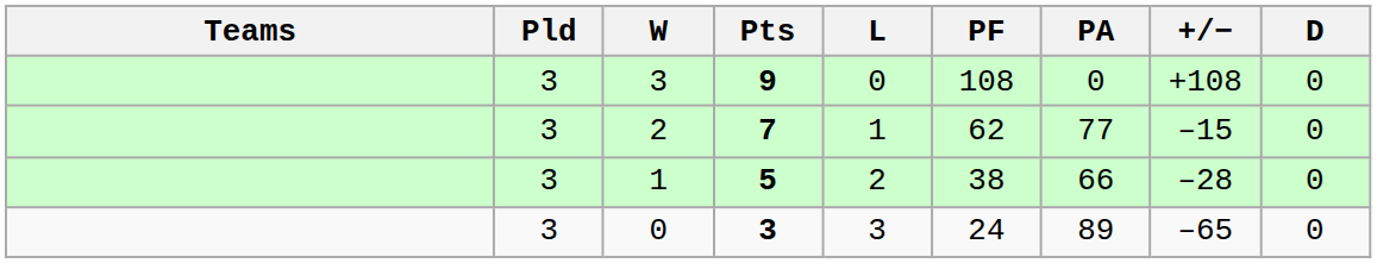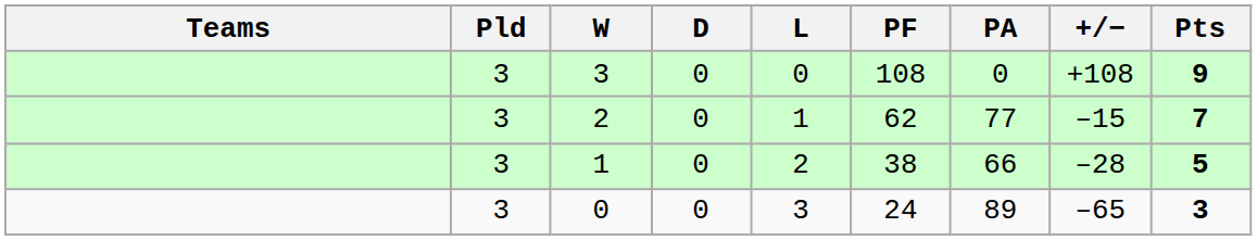columns swapped: D <-> Pts
